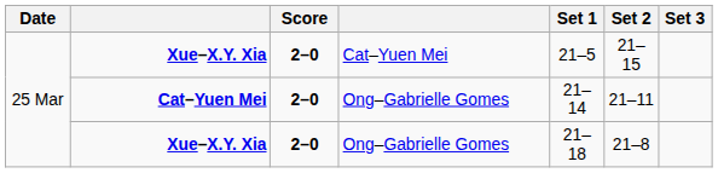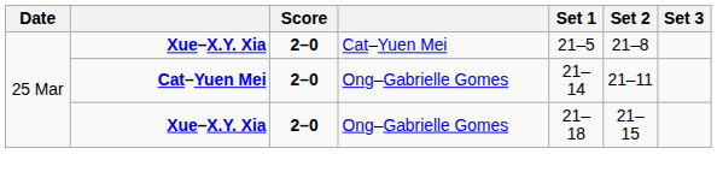Xue–X.Y. Xia / Cat–Yuen Mei | Set 2: 21–15 -> 21–8
Xue–X.Y. Xia / Ong–Gabrielle Gomes | Set 2: 21–8 -> 21–15
